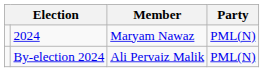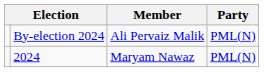rows swapped: 2024 <-> By-election 2024
